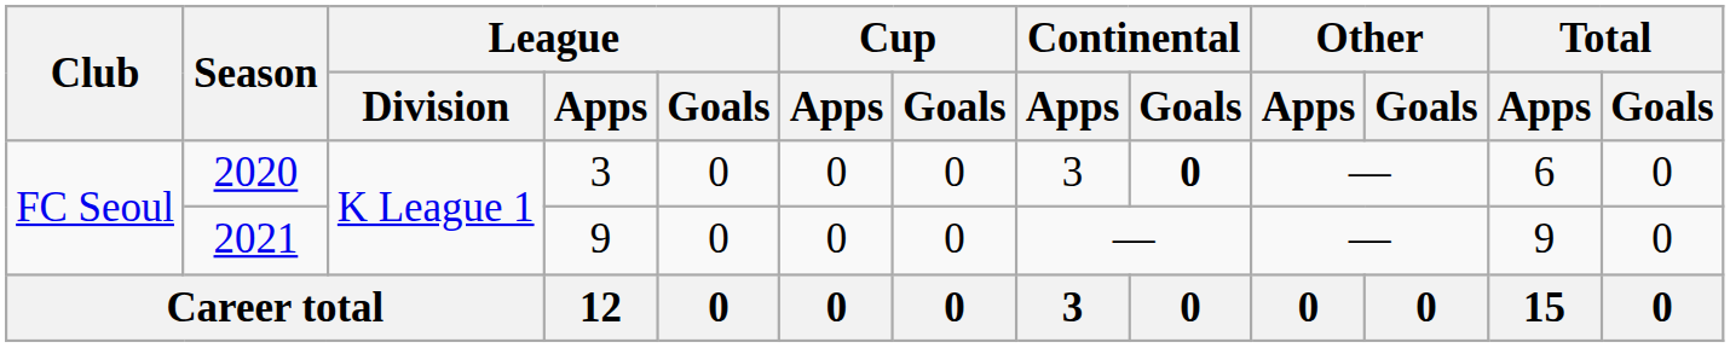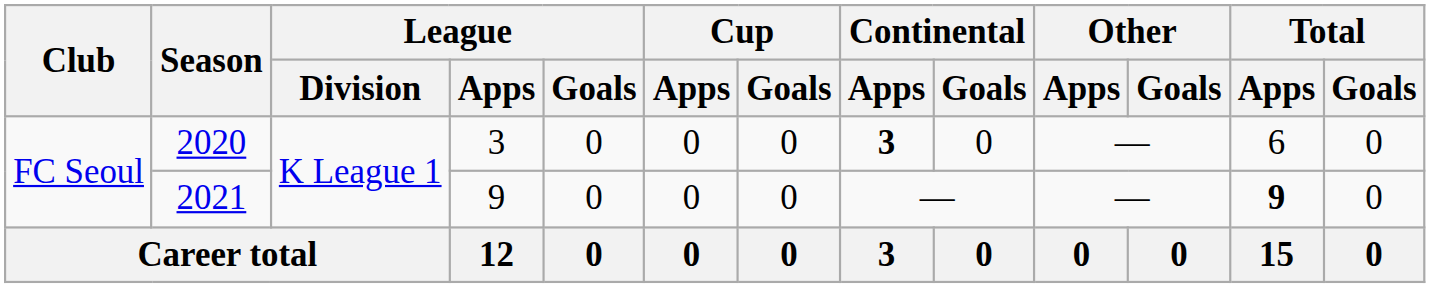2020 | Continental / Apps: normal -> bold
2020 | Continental / Goals: bold -> normal
2021 | Total / Apps: normal -> bold
